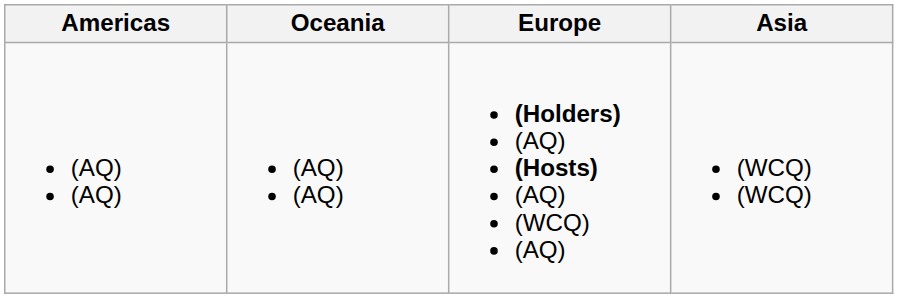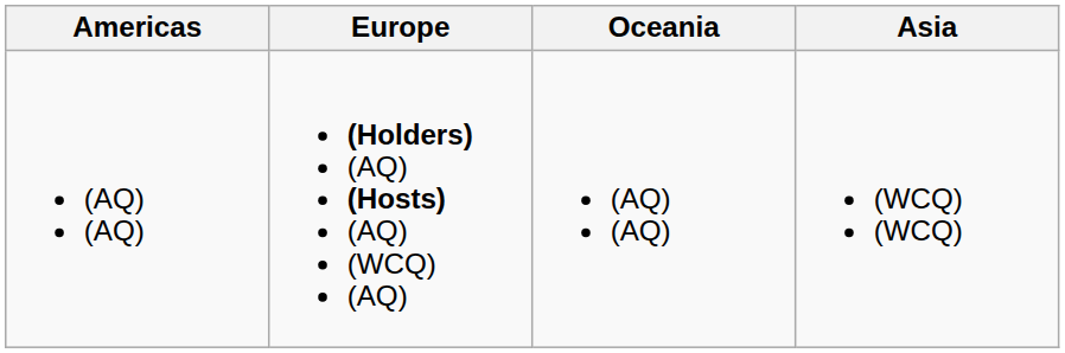columns swapped: Europe <-> Oceania
